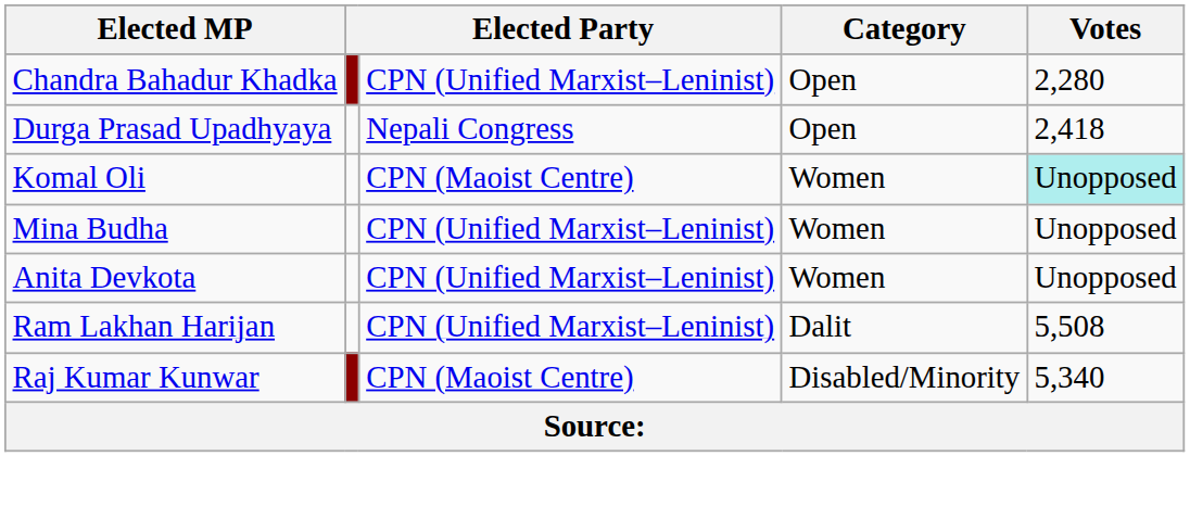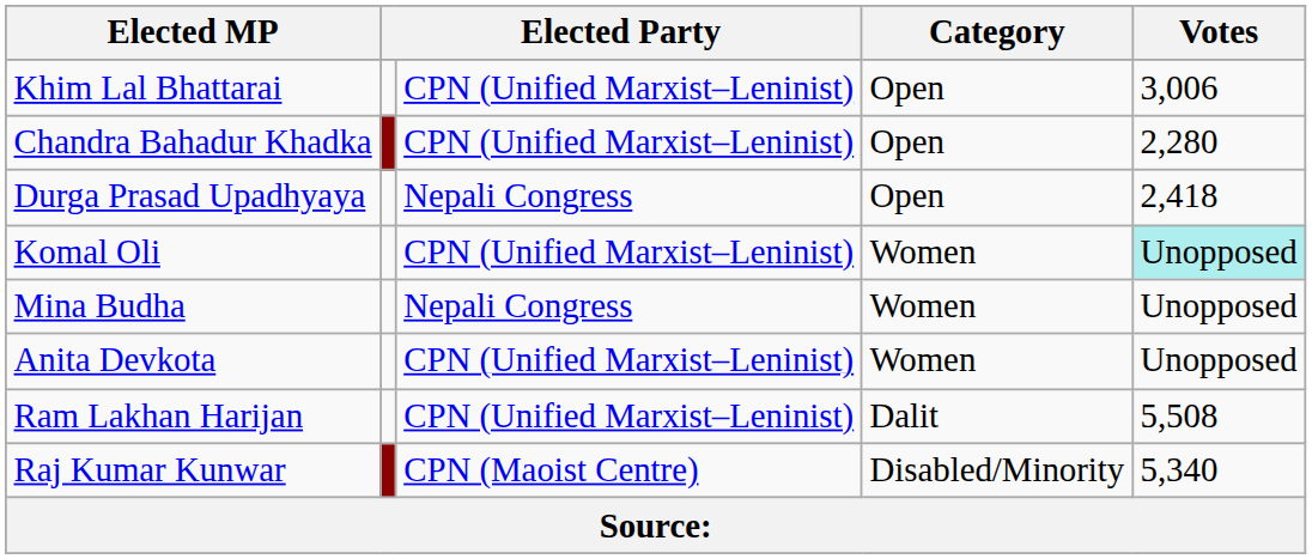+ row: Khim Lal Bhattarai | CPN (Unified Marxist–Leninist) | Open | 3,006
Komal Oli | column 3: CPN (Maoist Centre) -> CPN (Unified Marxist–Leninist)
Mina Budha | column 3: CPN (Unified Marxist–Leninist) -> Nepali Congress
